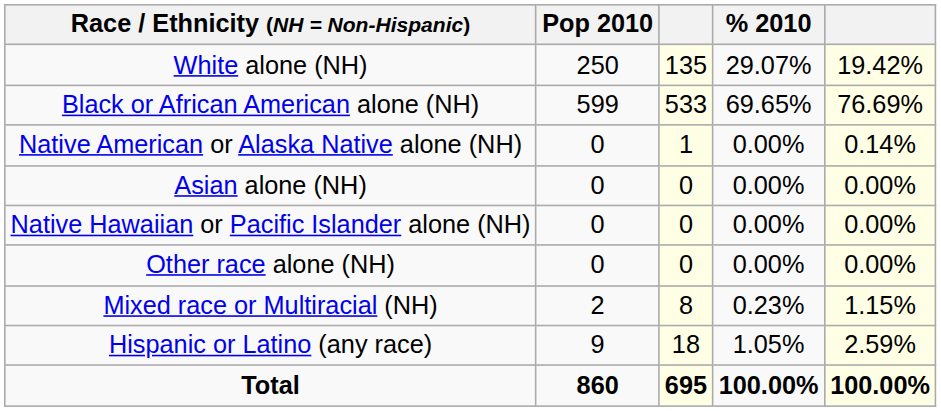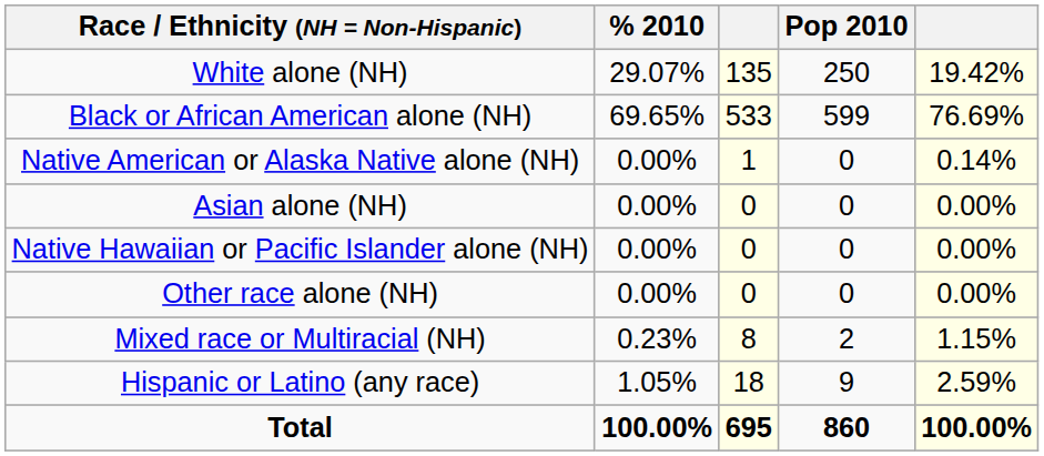columns swapped: Pop 2010 <-> % 2010
